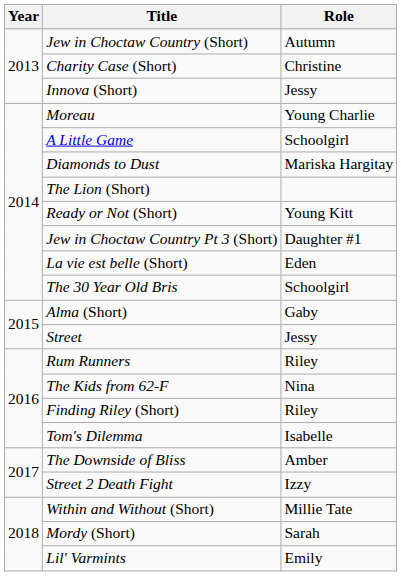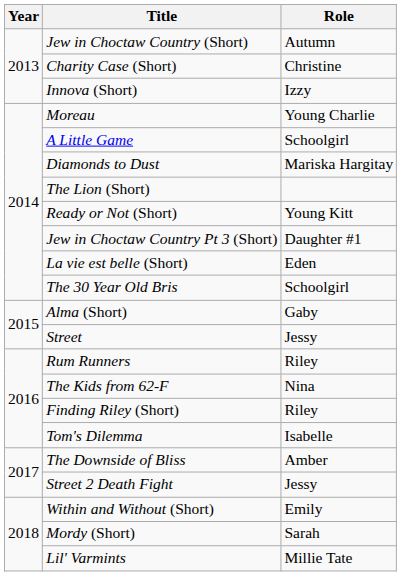Innova (Short) | Role: Jessy -> Izzy
Street 2 Death Fight | Role: Izzy -> Jessy
Within and Without (Short) | Role: Millie Tate -> Emily
Lil' Varmints | Role: Emily -> Millie Tate
